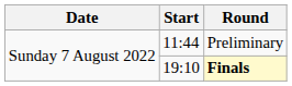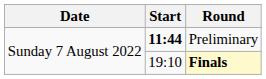Preliminary | Start: normal -> bold
